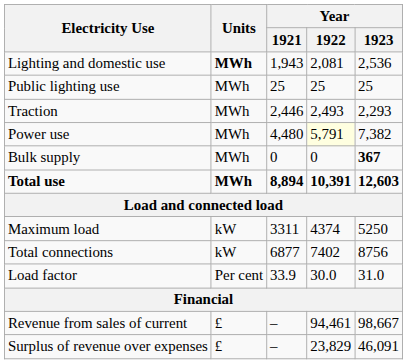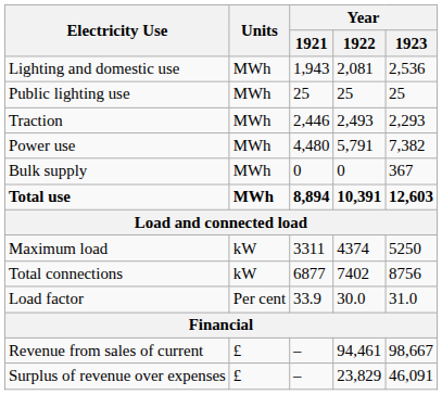Lighting and domestic use | Units: bold -> normal
Power use | Year / 1922: lightyellow background -> no background
Bulk supply | Year / 1923: bold -> normal
